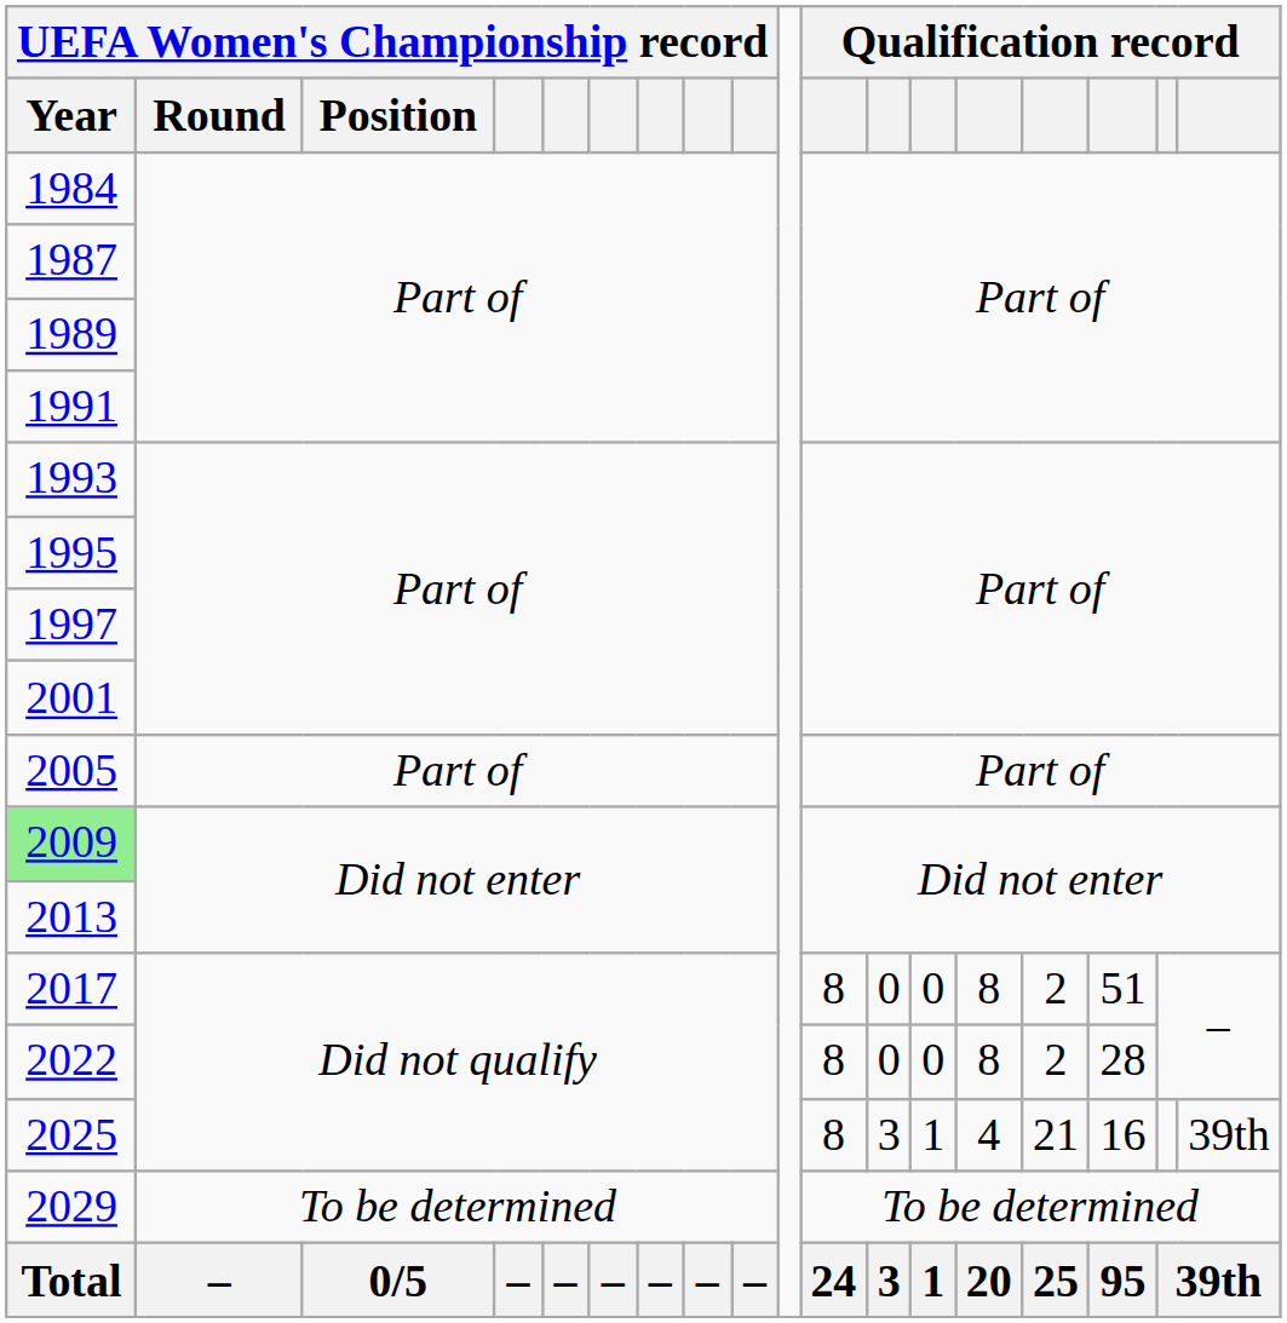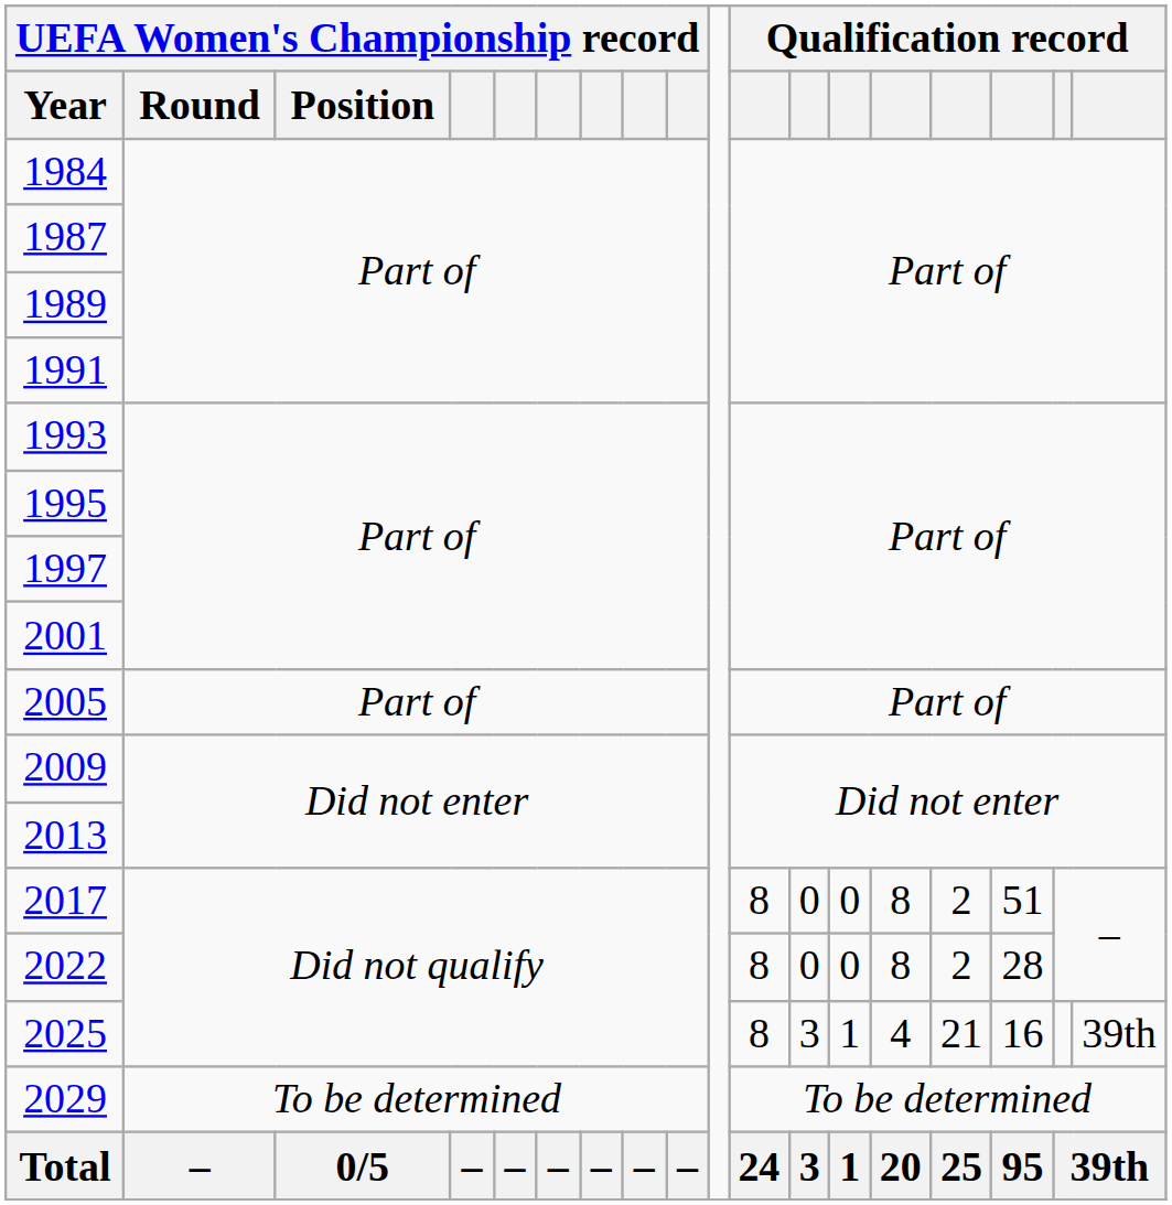2009 | UEFA Women's Championship record / Year: lightgreen background -> no background
